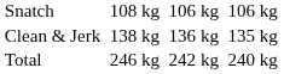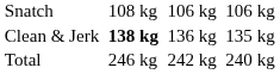Clean & Jerk | column 2: normal -> bold
